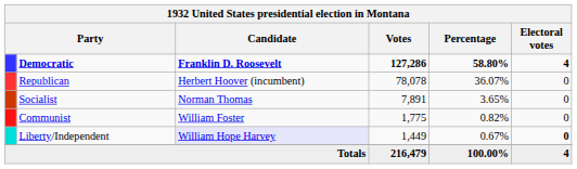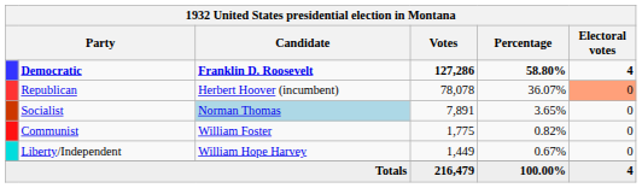Republican | Electoral votes: no background -> lightsalmon background
Socialist | Candidate: no background -> lightblue background
Liberty/Independent | Candidate: lavender background -> no background
Liberty/Independent | Electoral votes: bold -> normal
